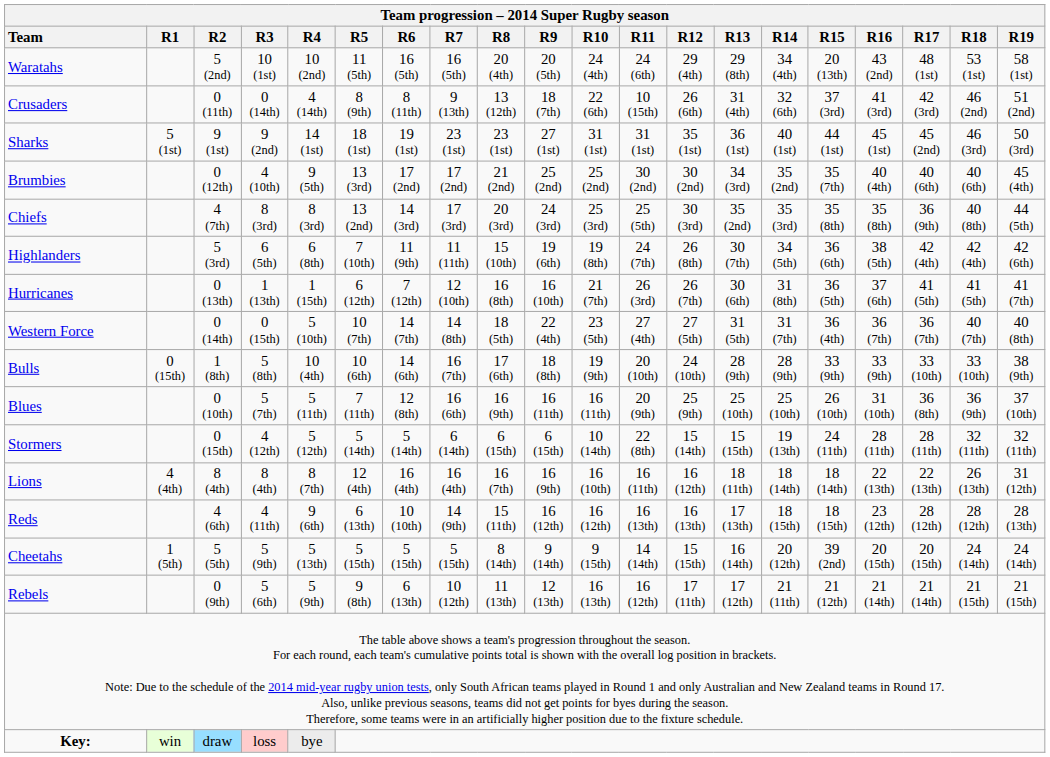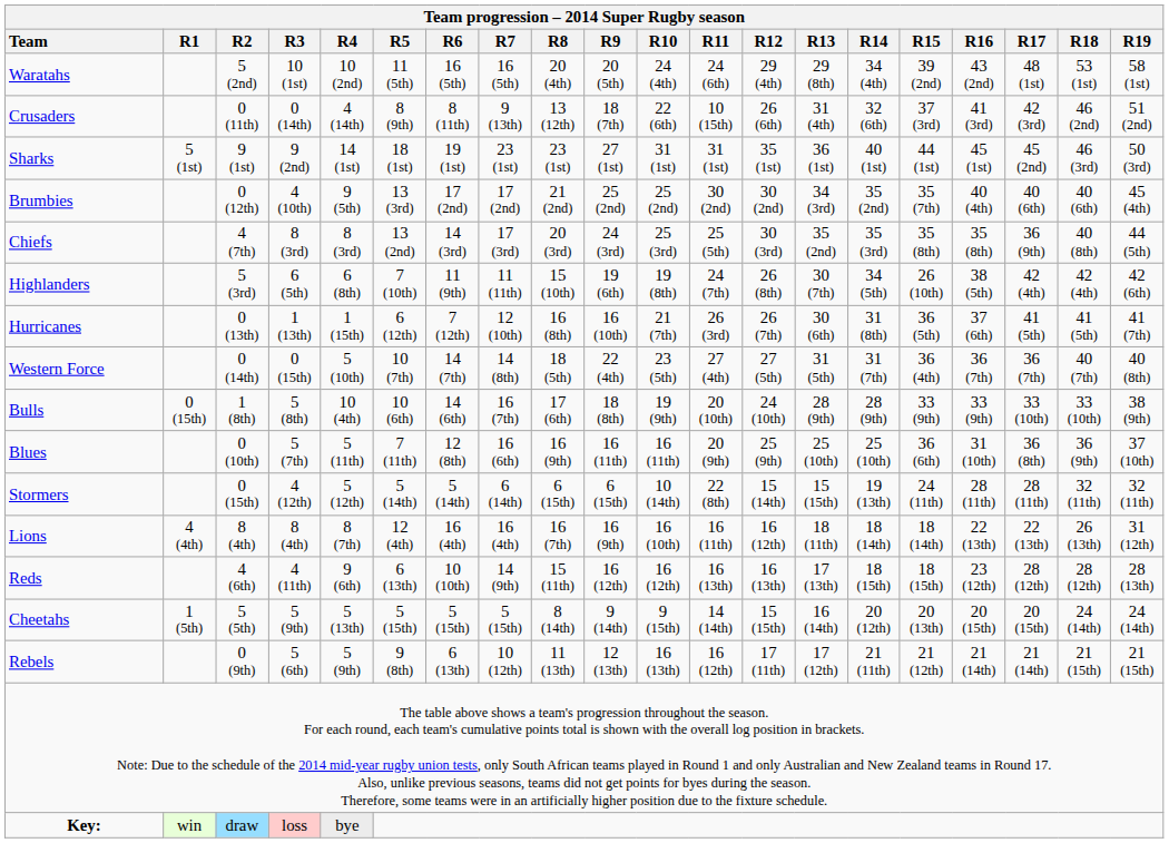Waratahs | R15: 20 (13th) -> 39 (2nd)
Highlanders | R15: 36 (6th) -> 26 (10th)
Blues | R15: 26 (10th) -> 36 (6th)
Cheetahs | R15: 39 (2nd) -> 20 (13th)
